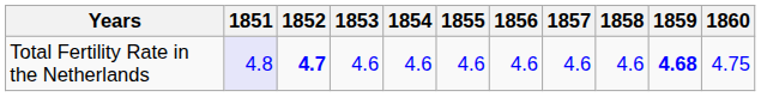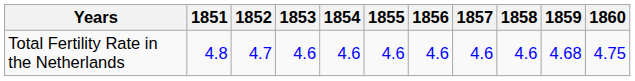row 2 | 1851: lavender background -> no background
row 2 | 1852: bold -> normal
row 2 | 1859: bold -> normal
